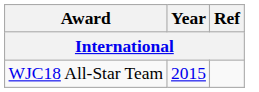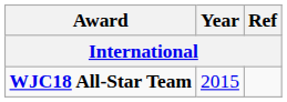row 3 | Award: normal -> bold
